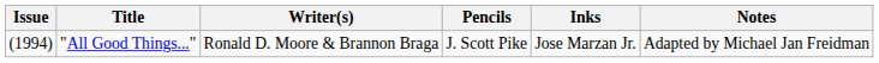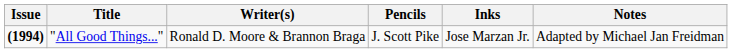row 2 | Issue: normal -> bold
